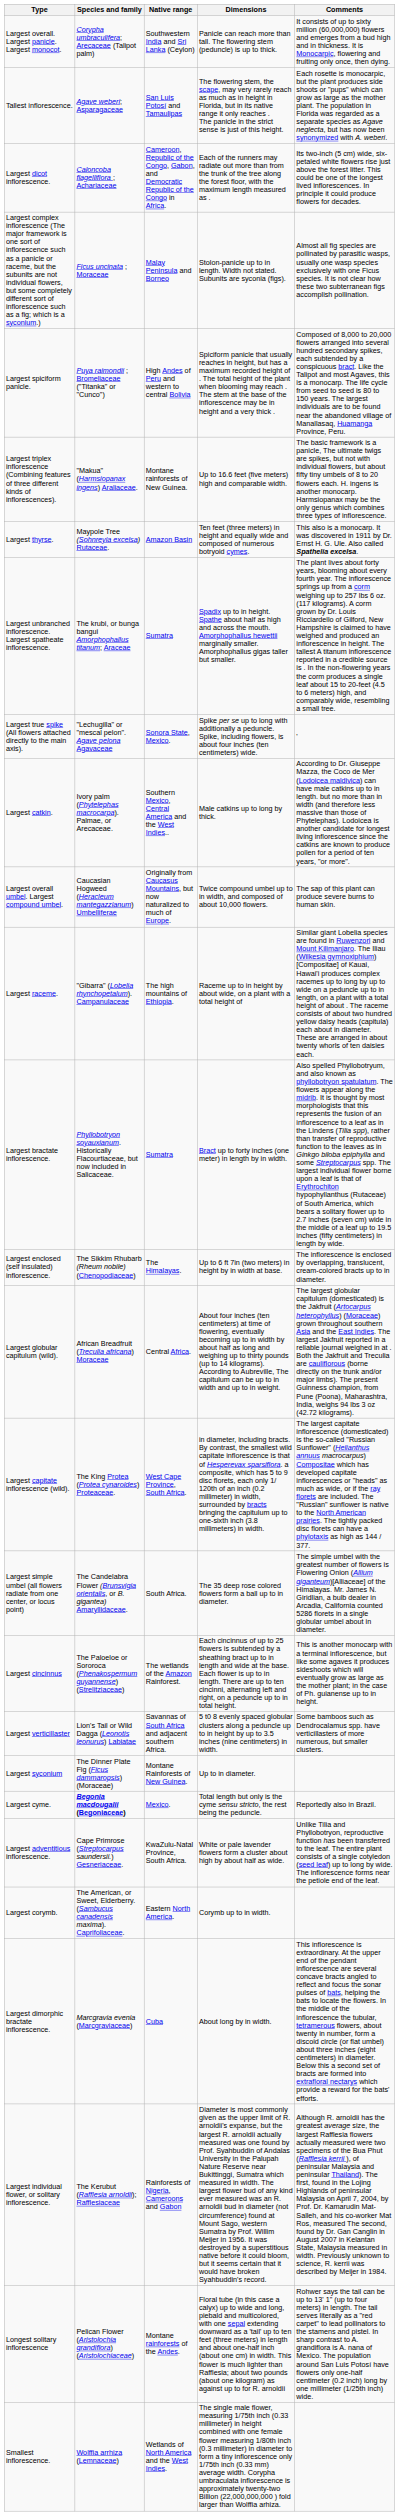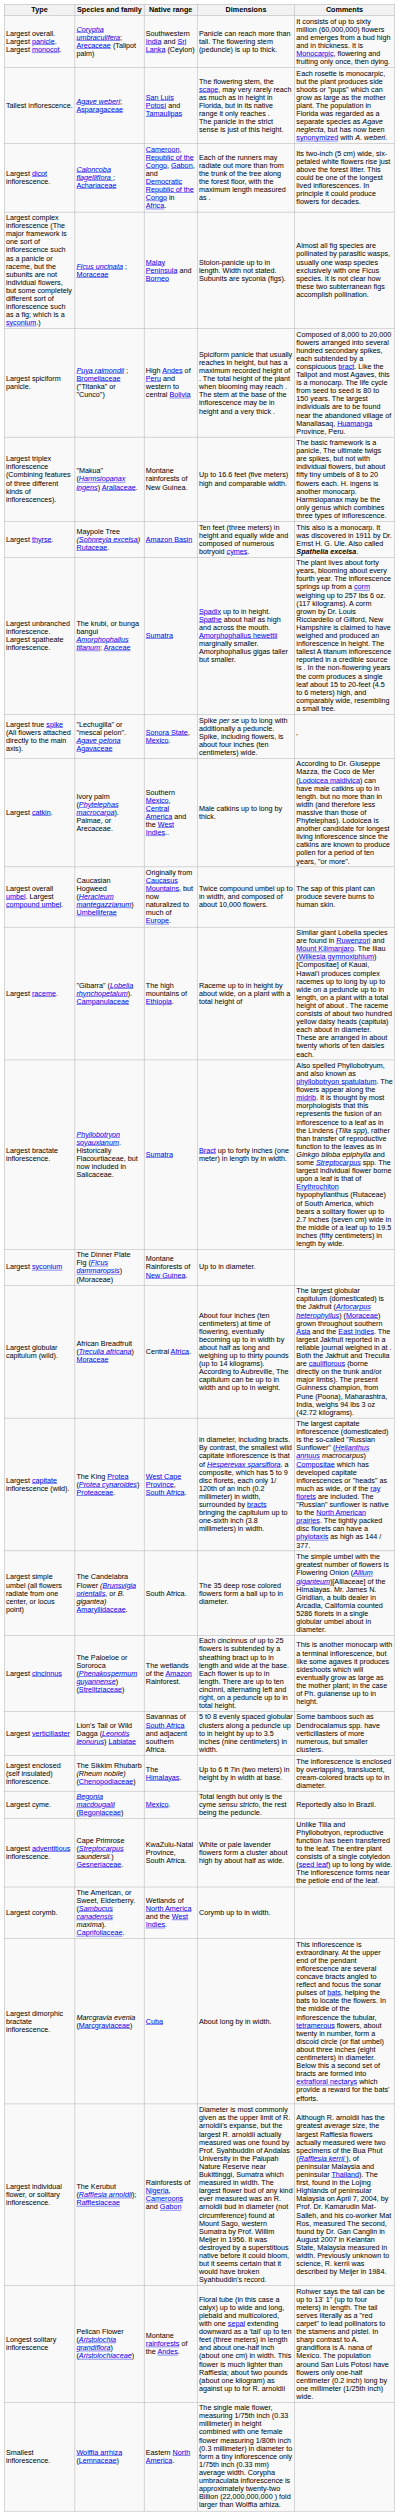rows swapped: Largest enclosed (self insulated) inflorescence. <-> Largest syconium
Largest cyme. | Species and family: bold -> normal
Largest corymb. | Native range: Eastern North America. -> Wetlands of North America and the West Indies.
Smallest inflorescence. | Native range: Wetlands of North America and the West Indies. -> Eastern North America.
